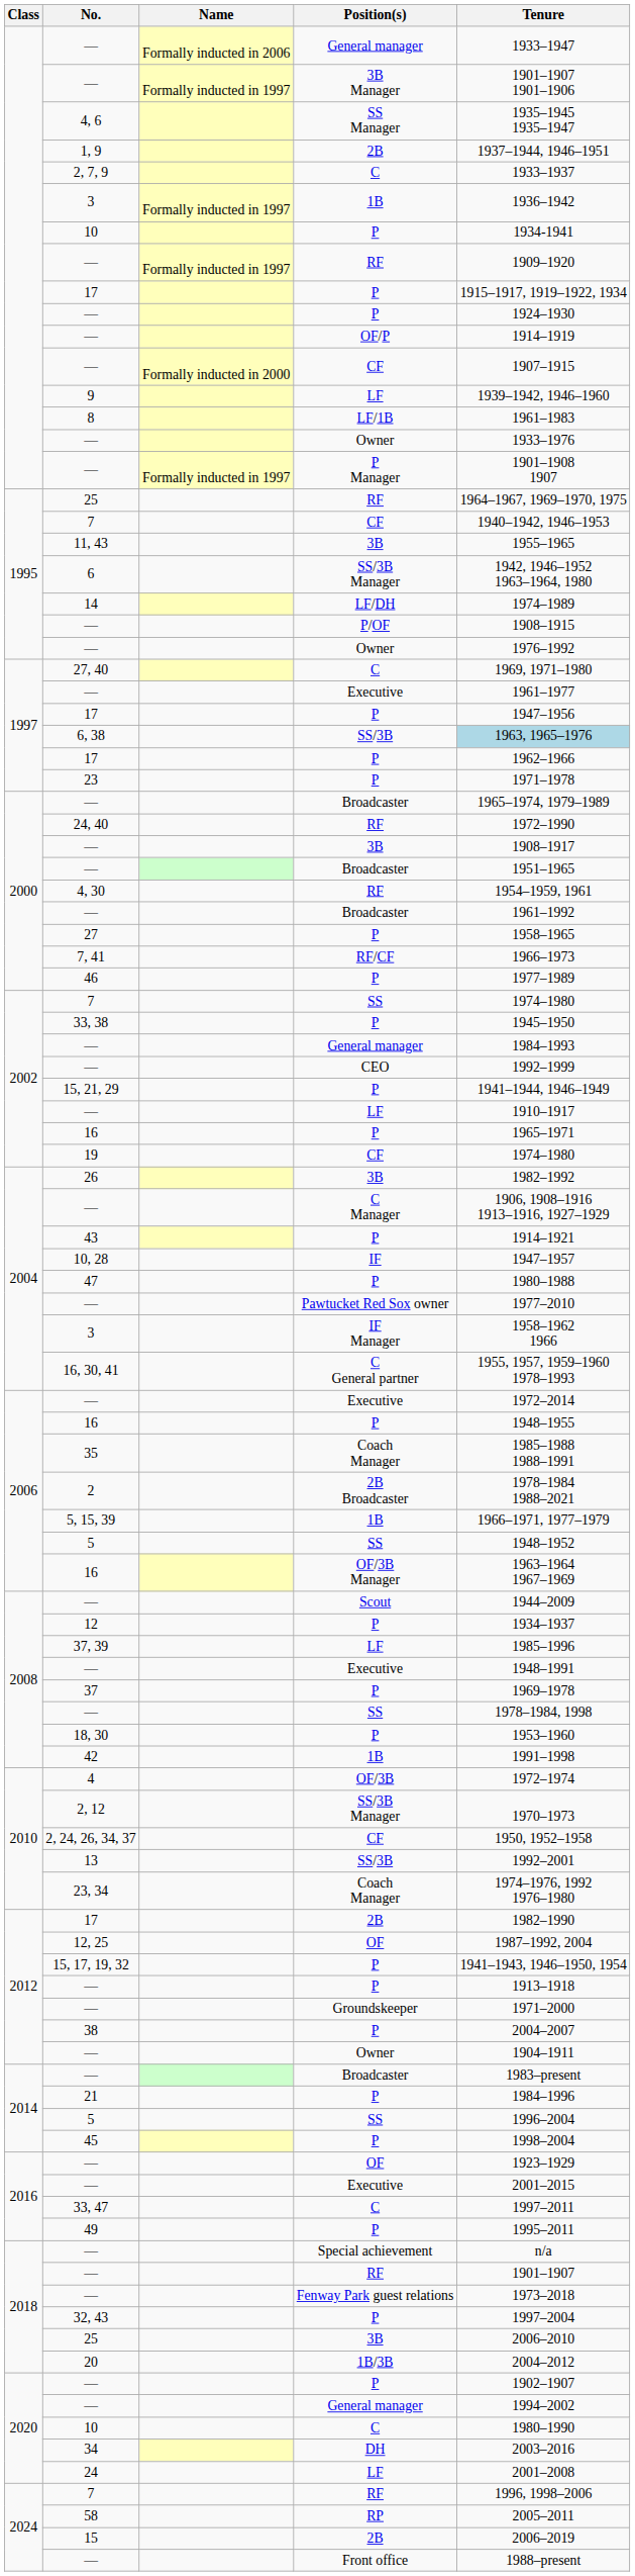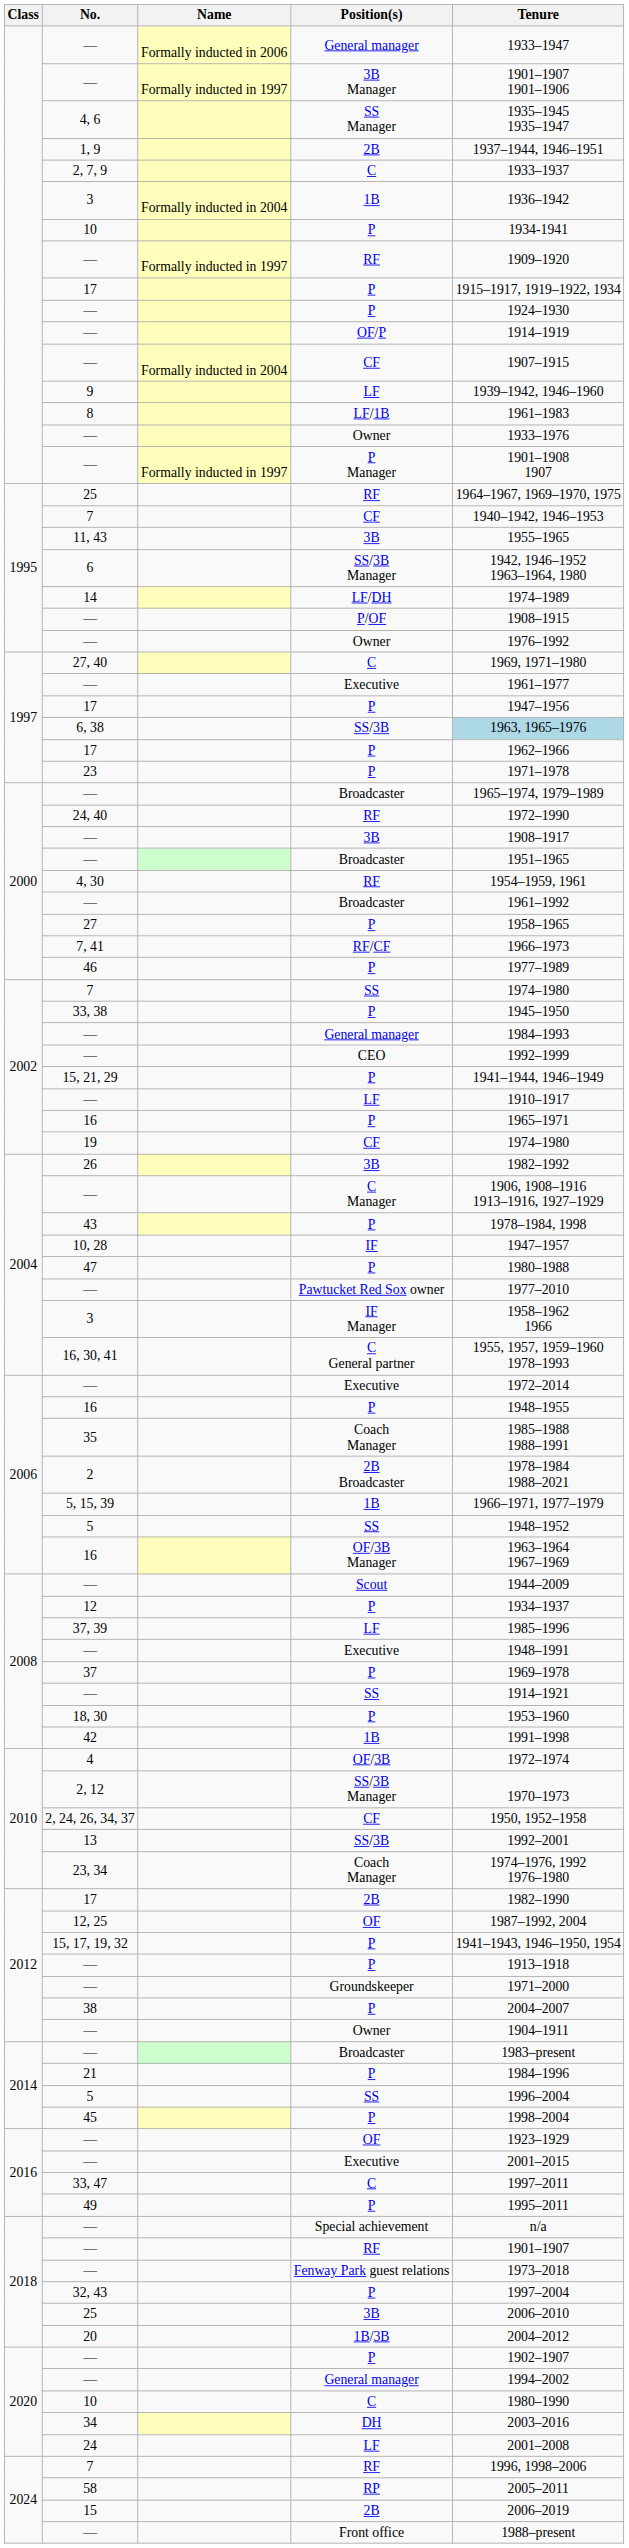3 / 1B | Name: Formally inducted in 1997 -> Formally inducted in 2004
— / CF | Name: Formally inducted in 2000 -> Formally inducted in 2004
43 | Tenure: 1914–1921 -> 1978–1984, 1998
— / SS | Tenure: 1978–1984, 1998 -> 1914–1921
